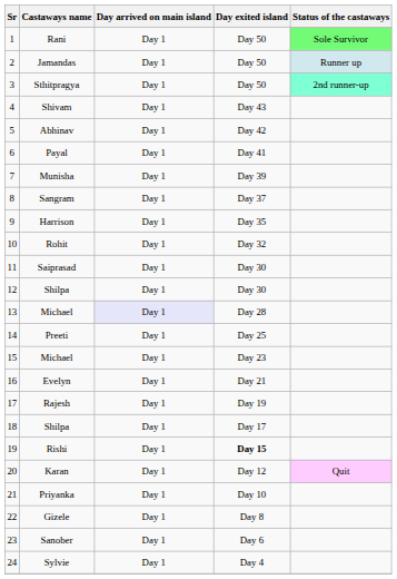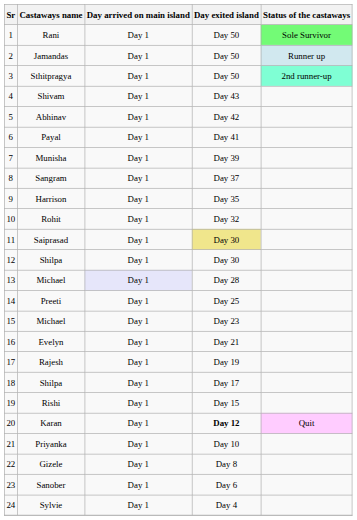Saiprasad | Day exited island: no background -> khaki background
Rishi | Day exited island: bold -> normal
Karan | Day exited island: normal -> bold
